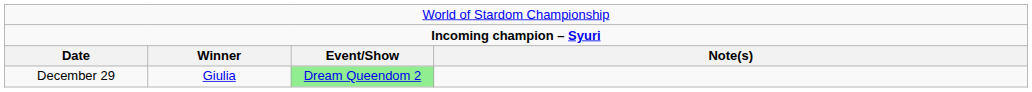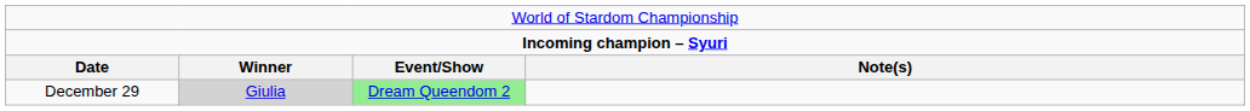December 29 | column 2: no background -> lightgrey background
